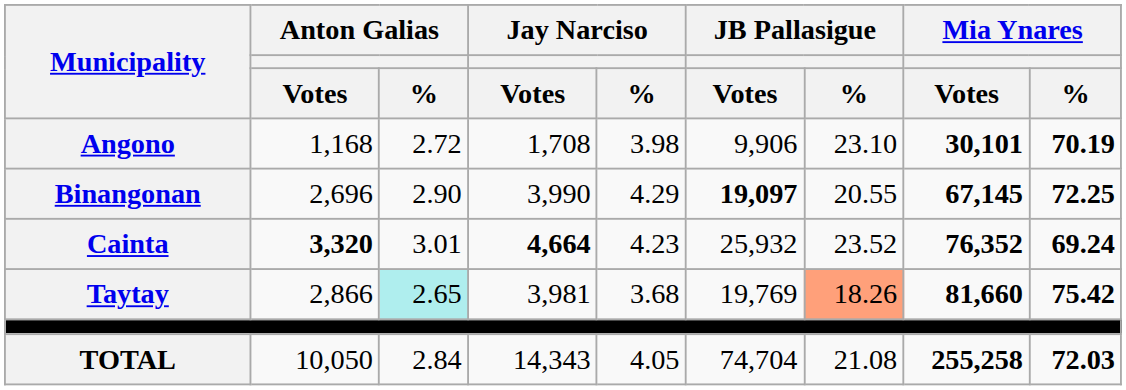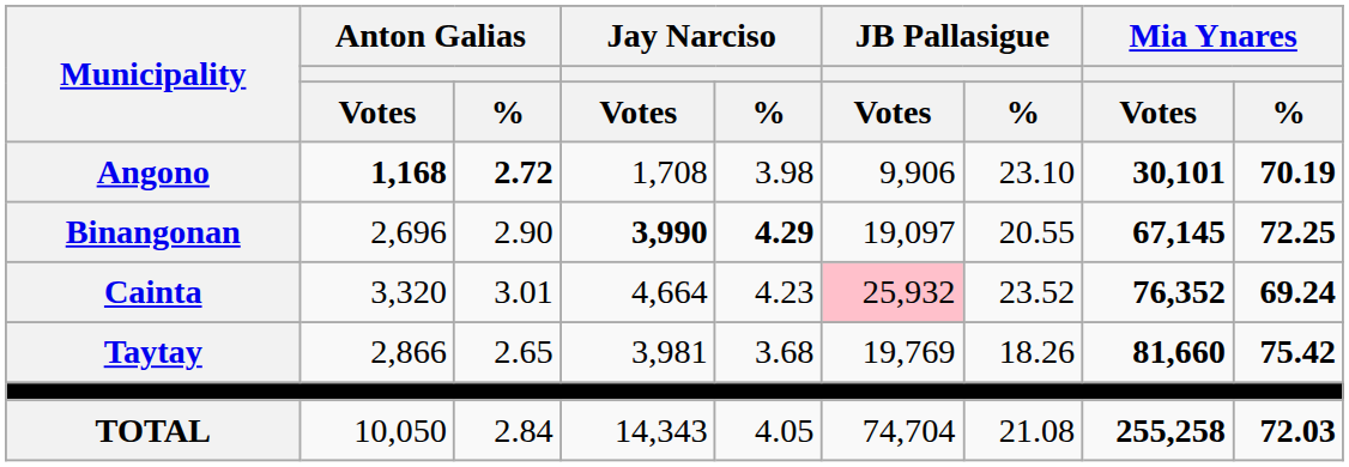Angono | Anton Galias / Votes: normal -> bold
Angono | Anton Galias / %: normal -> bold
Binangonan | Jay Narciso / Votes: normal -> bold
Binangonan | Jay Narciso / %: normal -> bold
Binangonan | JB Pallasigue / Votes: bold -> normal
Cainta | Anton Galias / Votes: bold -> normal
Cainta | Jay Narciso / Votes: bold -> normal
Cainta | JB Pallasigue / Votes: no background -> pink background
Taytay | Anton Galias / %: paleturquoise background -> no background
Taytay | JB Pallasigue / %: lightsalmon background -> no background
